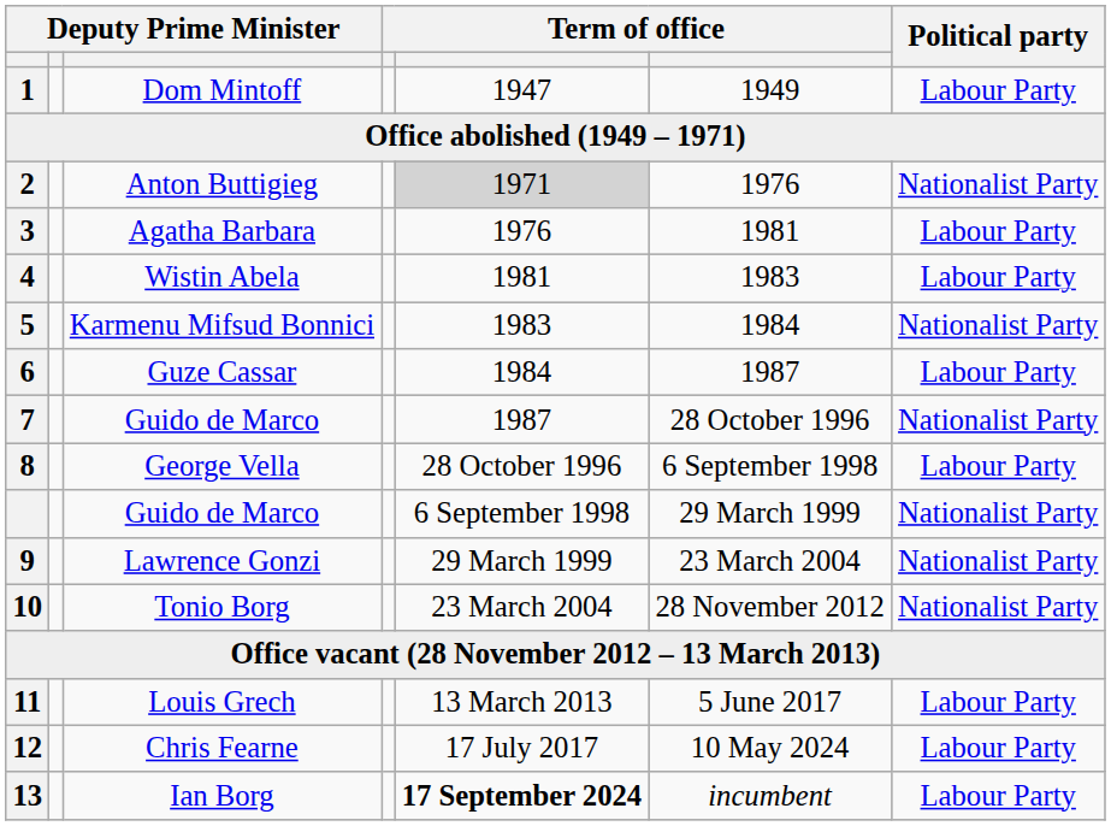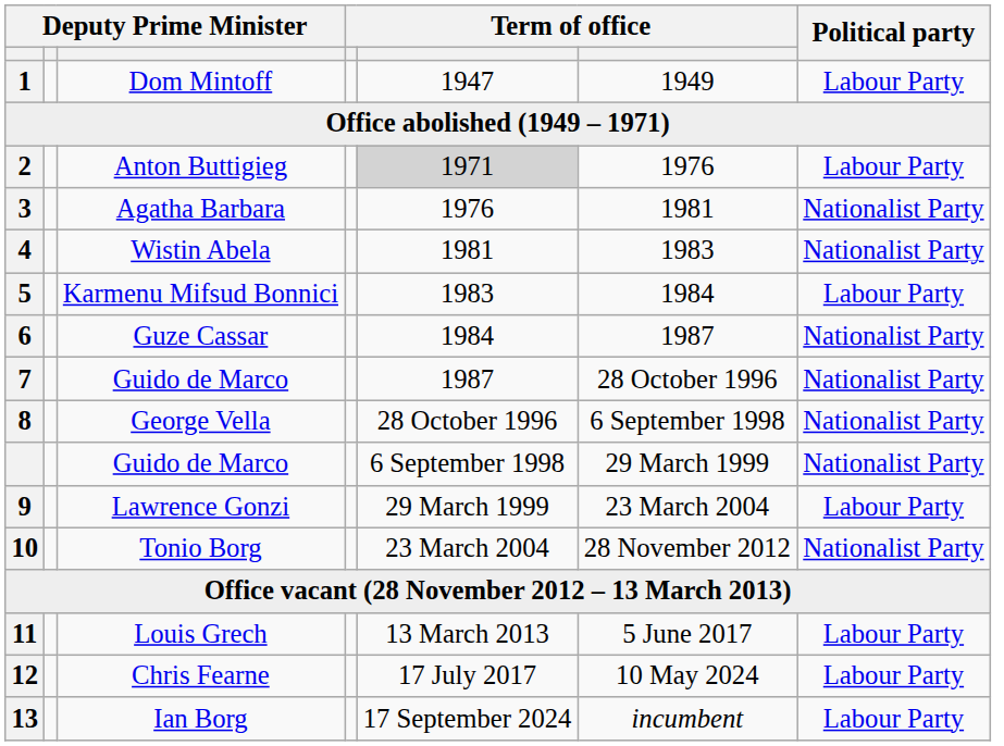Anton Buttigieg | Political party: Nationalist Party -> Labour Party
Agatha Barbara | Political party: Labour Party -> Nationalist Party
Wistin Abela | Political party: Labour Party -> Nationalist Party
Karmenu Mifsud Bonnici | Political party: Nationalist Party -> Labour Party
Guze Cassar | Political party: Labour Party -> Nationalist Party
George Vella | Political party: Labour Party -> Nationalist Party
Lawrence Gonzi | Political party: Nationalist Party -> Labour Party
Ian Borg | column 5: bold -> normal
